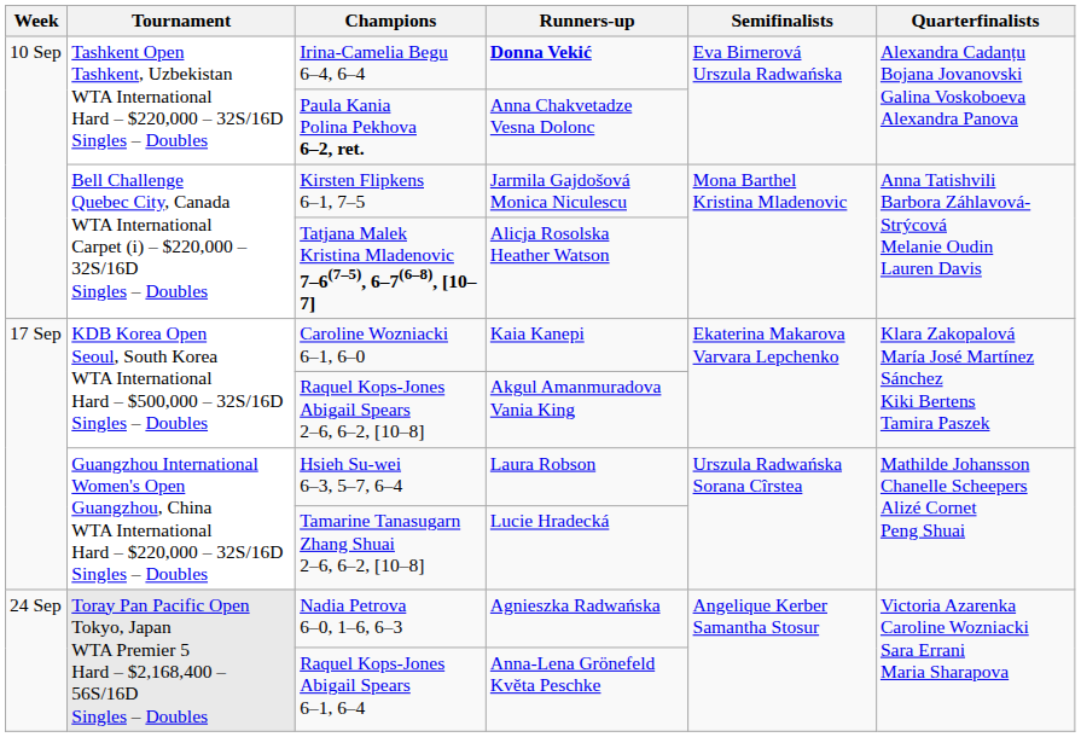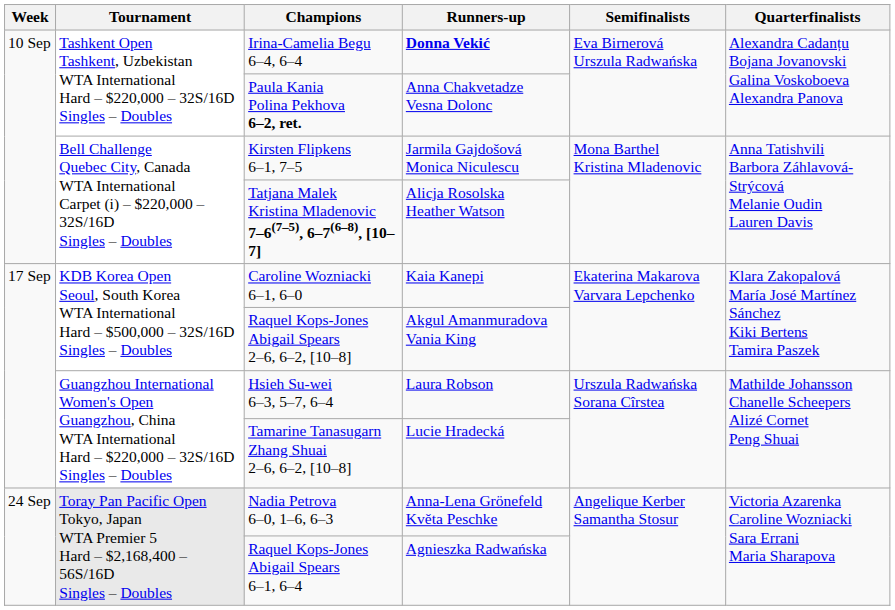Nadia Petrova 6–0, 1–6, 6–3 | Runners-up: Agnieszka Radwańska -> Anna-Lena Grönefeld Květa Peschke
Raquel Kops-Jones Abigail Spears 6–1, 6–4 | Runners-up: Anna-Lena Grönefeld Květa Peschke -> Agnieszka Radwańska
